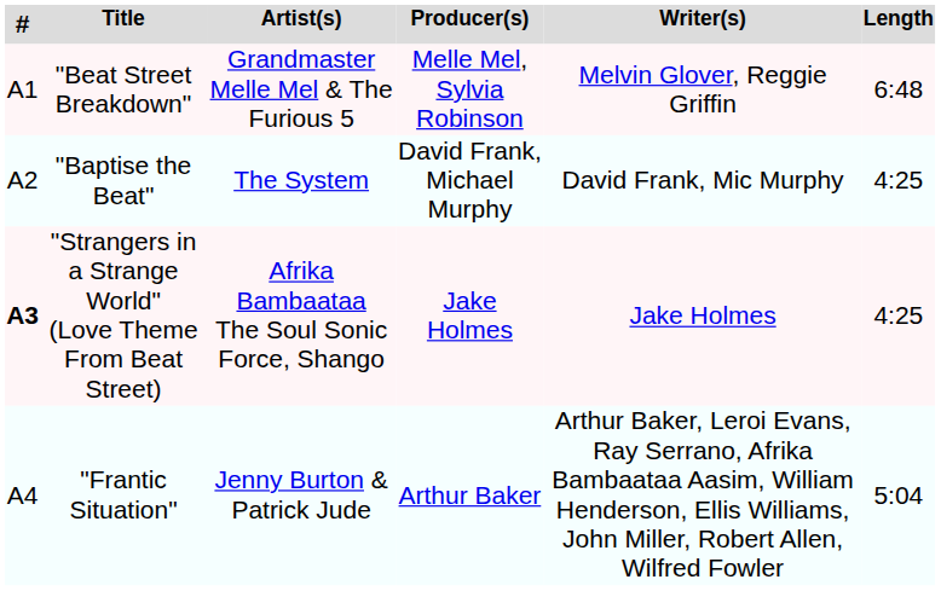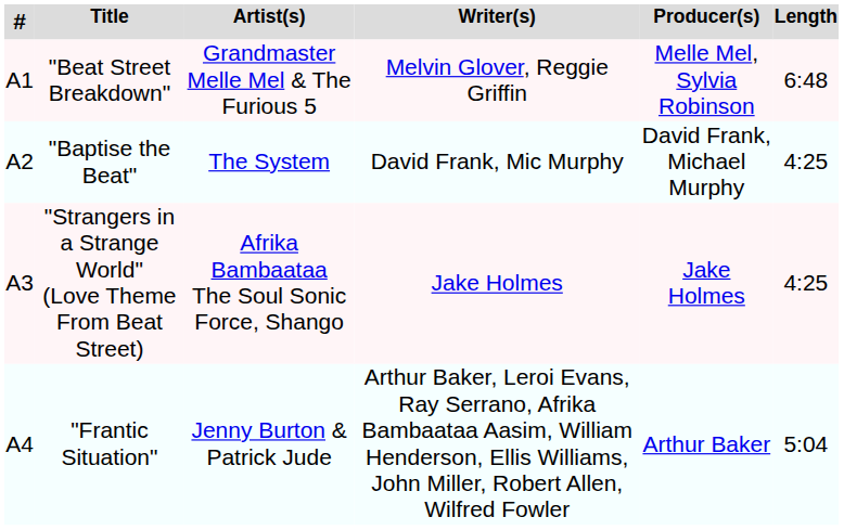columns swapped: Writer(s) <-> Producer(s)
"Strangers in a Strange World" (Love Theme From Beat Street) | #: bold -> normal
